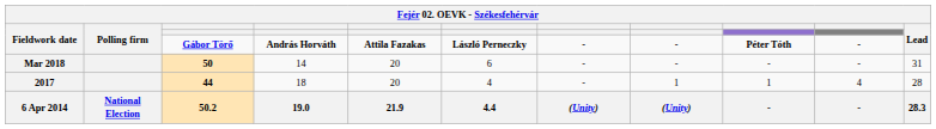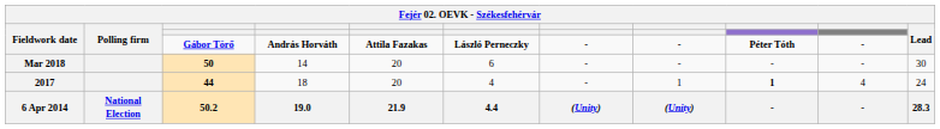Mar 2018 | Lead: 31 -> 30
2017 | column 9: normal -> bold
2017 | Lead: 28 -> 24
